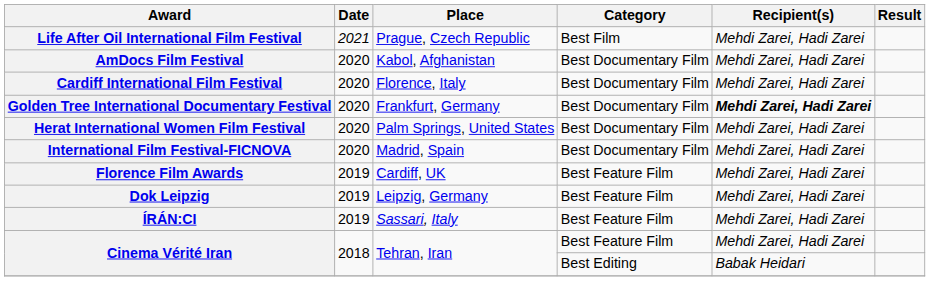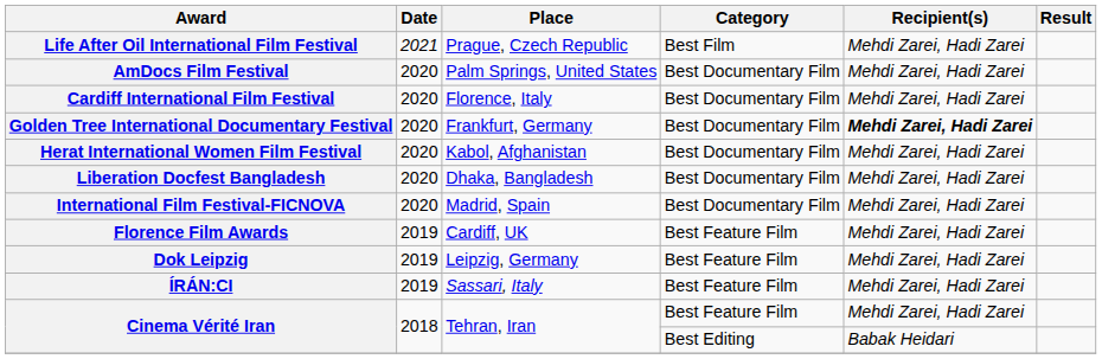AmDocs Film Festival | Place: Kabol, Afghanistan -> Palm Springs, United States
Herat International Women Film Festival | Place: Palm Springs, United States -> Kabol, Afghanistan
+ row: Liberation Docfest Bangladesh | 2020 | Dhaka, Bangladesh | Best Documentary Film | Mehdi Zarei, Hadi Zarei
